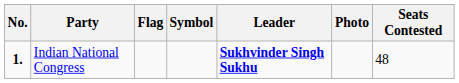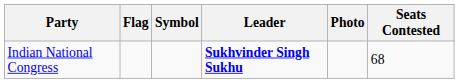- column: No. | 1.
Indian National Congress | Seats Contested: 48 -> 68
